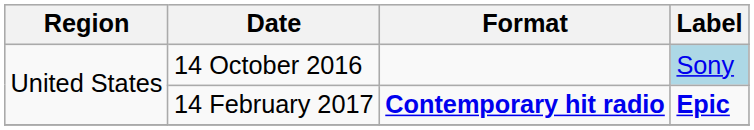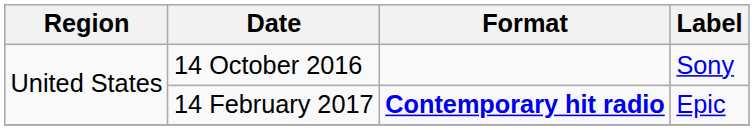14 October 2016 | Label: lightblue background -> no background
14 February 2017 | Label: bold -> normal
